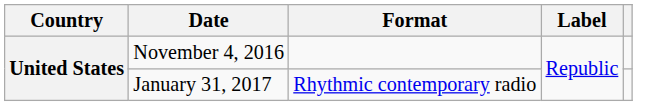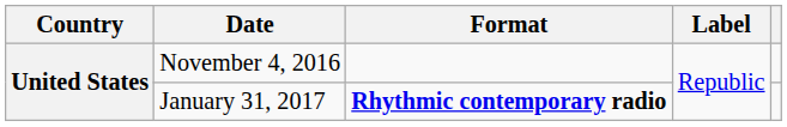January 31, 2017 | Format: normal -> bold
